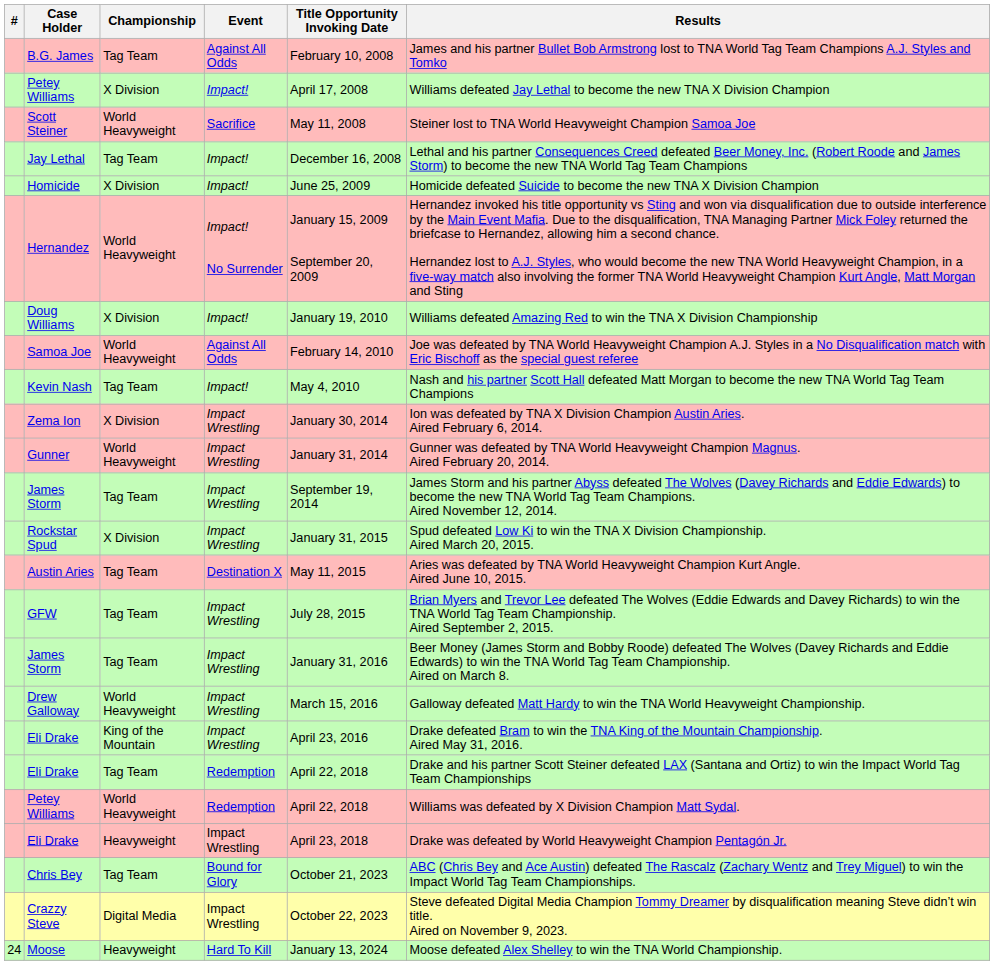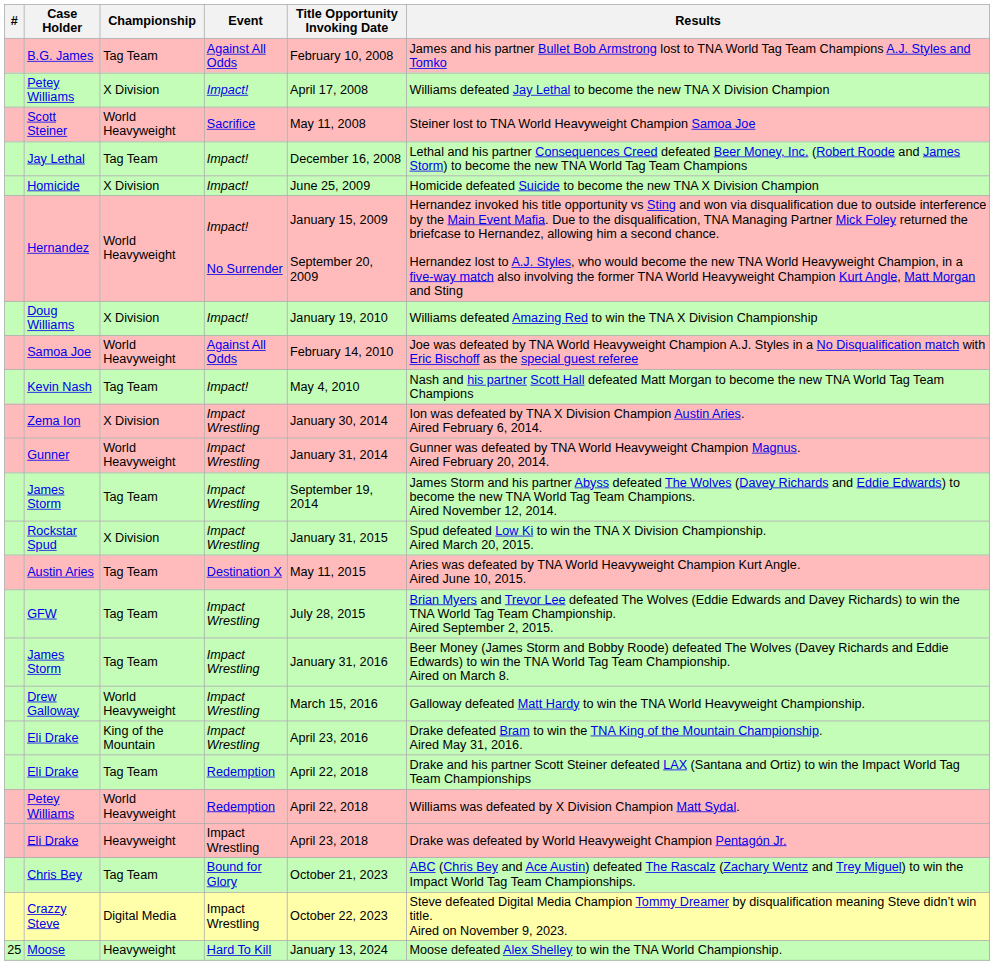Moose | #: 24 -> 25
